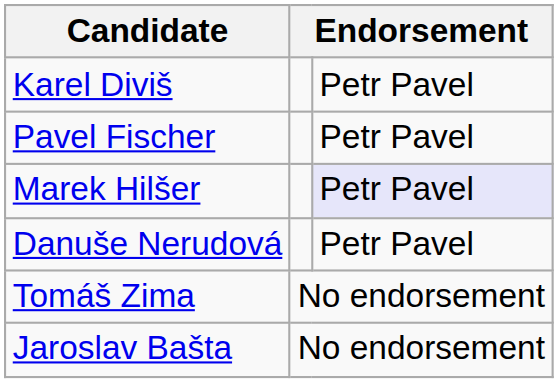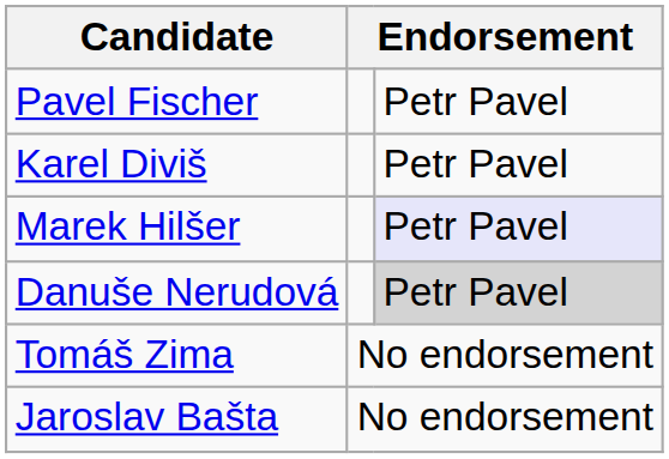rows swapped: Karel Diviš <-> Pavel Fischer
Danuše Nerudová | column 3: no background -> lightgrey background
